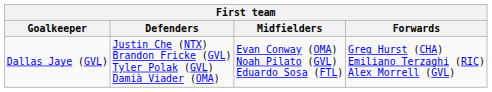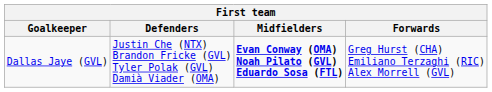Dallas Jaye (GVL) | Midfielders: normal -> bold
